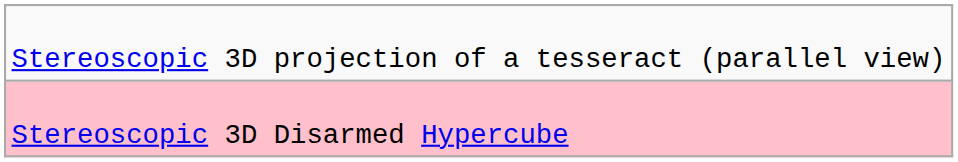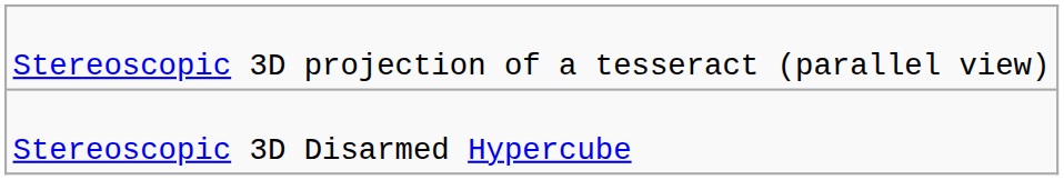row 2 | column 1: pink background -> no background
